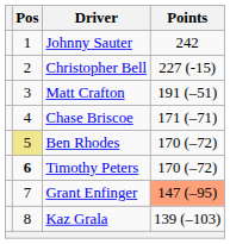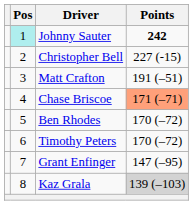Johnny Sauter | Pos: no background -> paleturquoise background
Johnny Sauter | Points: normal -> bold
Chase Briscoe | Points: no background -> lightsalmon background
Ben Rhodes | Pos: khaki background -> no background
Timothy Peters | Pos: bold -> normal
Grant Enfinger | Points: lightsalmon background -> no background
Kaz Grala | Points: no background -> lightgrey background
